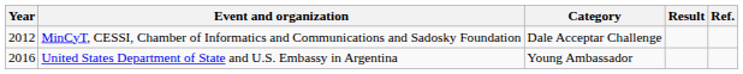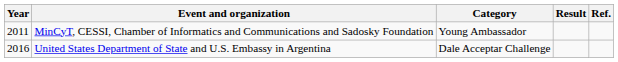row 2 | Year: 2012 -> 2011
row 2 | Category: Dale Acceptar Challenge -> Young Ambassador
row 3 | Category: Young Ambassador -> Dale Acceptar Challenge
